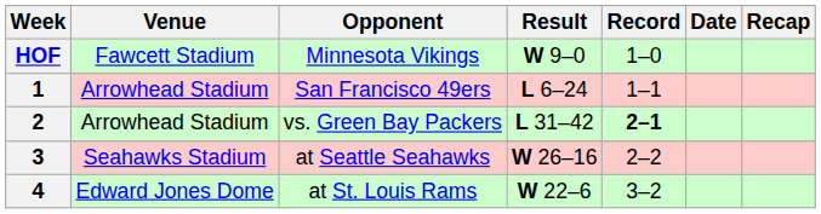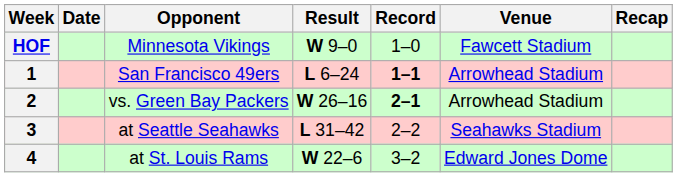columns swapped: Date <-> Venue
1 | Record: normal -> bold
2 | Result: L 31–42 -> W 26–16
3 | Result: W 26–16 -> L 31–42
